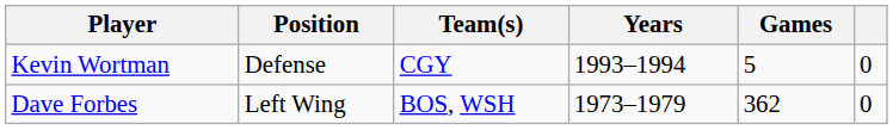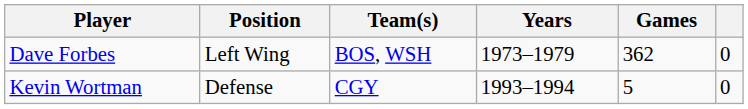rows swapped: Dave Forbes <-> Kevin Wortman
